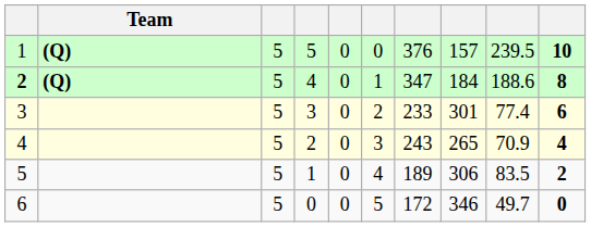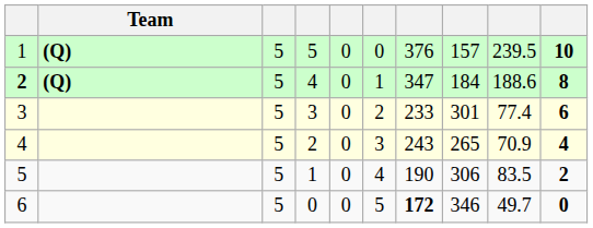row 6 | column 7: 189 -> 190
row 7 | column 7: normal -> bold
